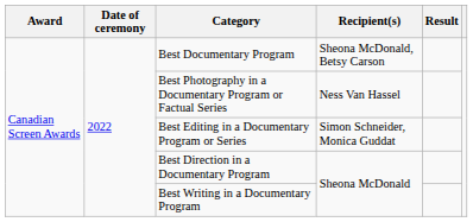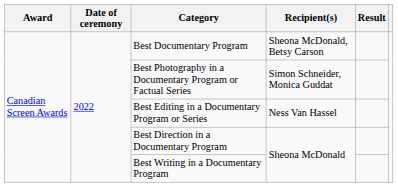Best Photography in a Documentary Program or Factual Series | Recipient(s): Ness Van Hassel -> Simon Schneider, Monica Guddat
Best Editing in a Documentary Program or Series | Recipient(s): Simon Schneider, Monica Guddat -> Ness Van Hassel
